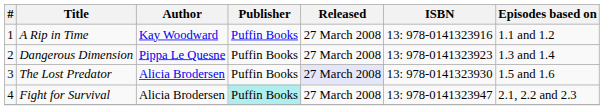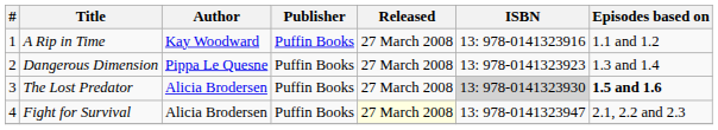The Lost Predator | Released: lavender background -> no background
The Lost Predator | ISBN: no background -> lightgrey background
The Lost Predator | Episodes based on: normal -> bold
Fight for Survival | Publisher: paleturquoise background -> no background
Fight for Survival | Released: no background -> lightyellow background
